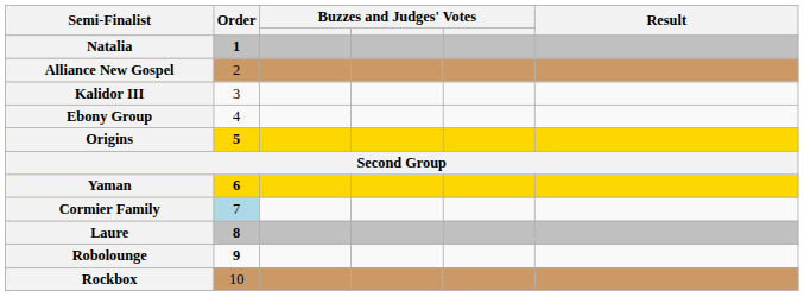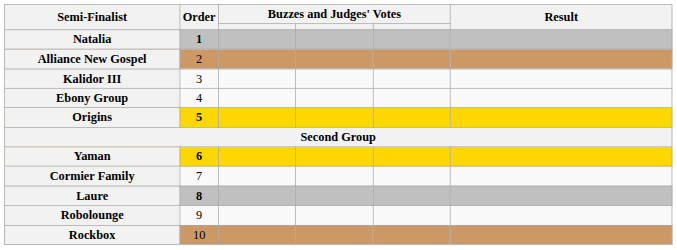Cormier Family | Order: lightblue background -> no background
Robolounge | Order: bold -> normal
